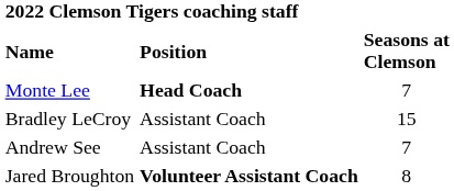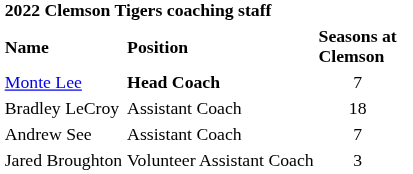Bradley LeCroy | Seasons at Clemson: 15 -> 18
Jared Broughton | Position: bold -> normal
Jared Broughton | Seasons at Clemson: 8 -> 3
